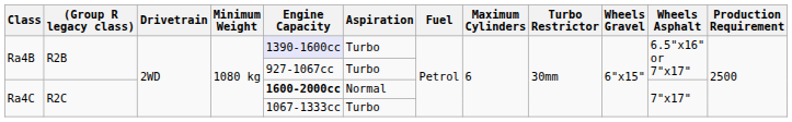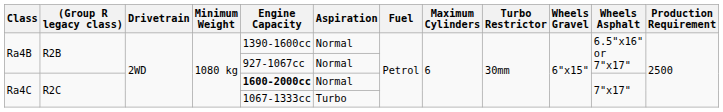row 2 | Engine Capacity: lavender background -> no background
row 2 | Aspiration: Turbo -> Normal
row 3 | Aspiration: Turbo -> Normal
